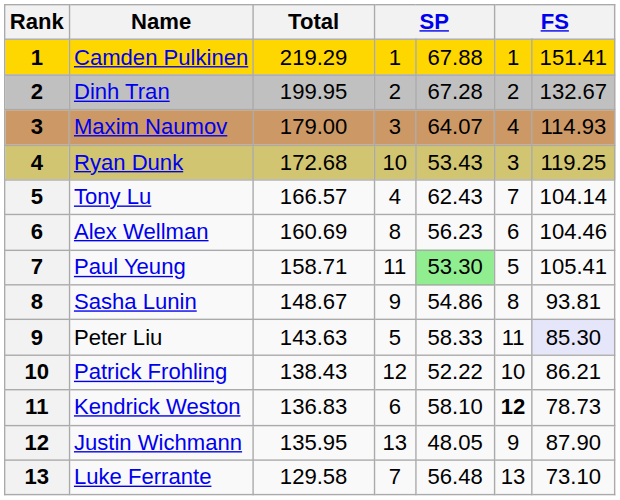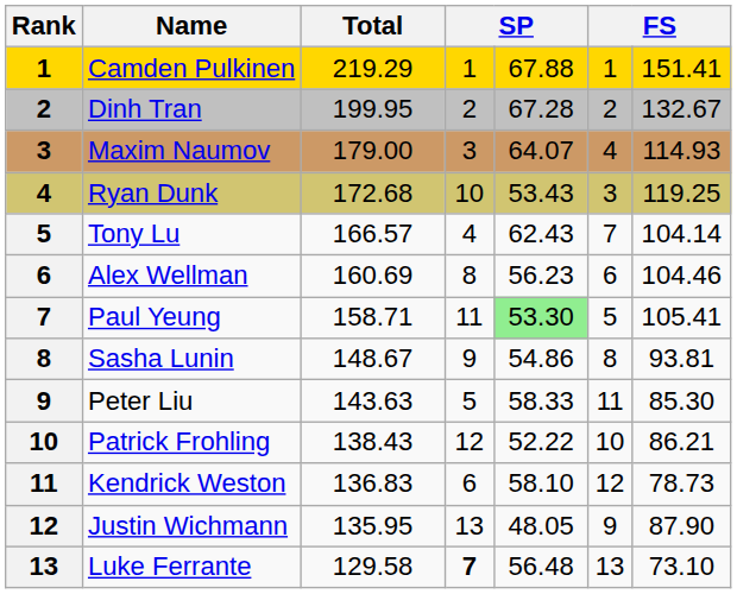Peter Liu | column 7: lavender background -> no background
Kendrick Weston | column 6: bold -> normal
Luke Ferrante | column 4: normal -> bold
